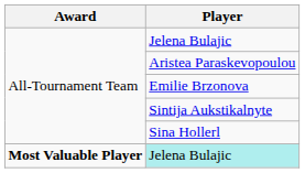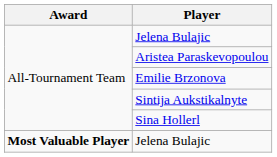row 7 | Player: paleturquoise background -> no background
